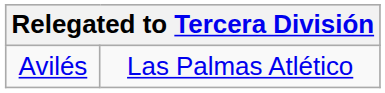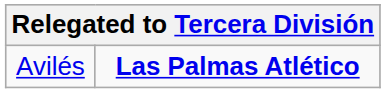Avilés | column 2: normal -> bold
